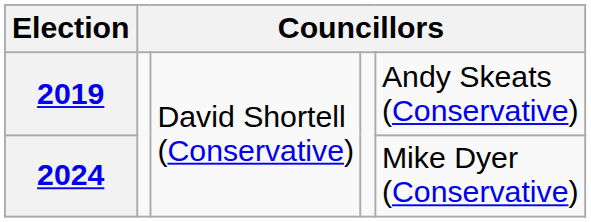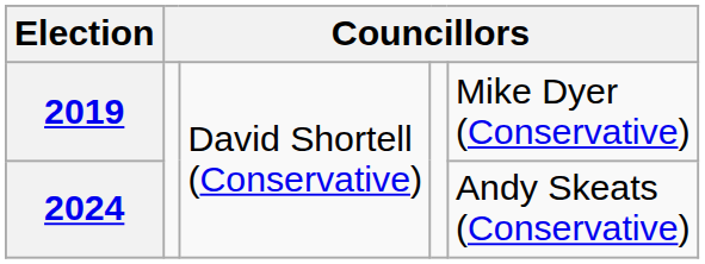2019 | column 5: Andy Skeats (Conservative) -> Mike Dyer (Conservative)
2024 | column 5: Mike Dyer (Conservative) -> Andy Skeats (Conservative)
